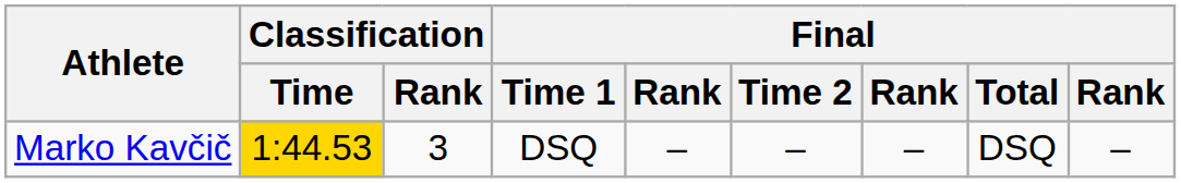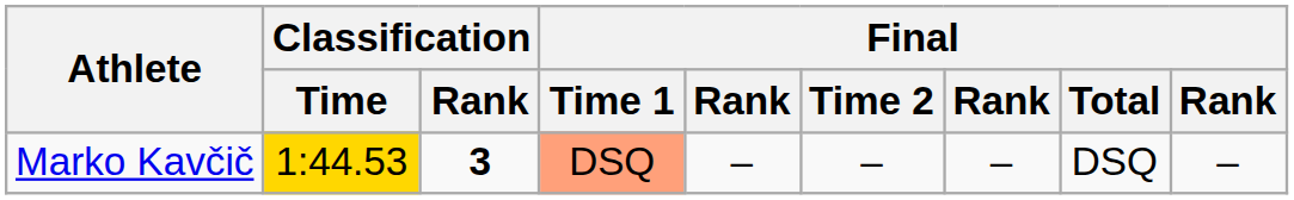Marko Kavčič | Classification / Rank: normal -> bold
Marko Kavčič | Final / Time 1: no background -> lightsalmon background
